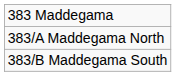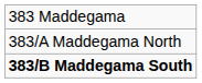row 3 | column 1: normal -> bold
